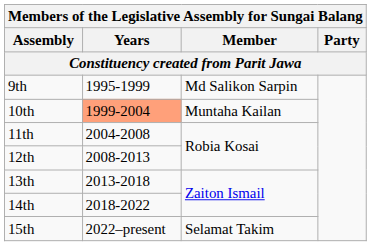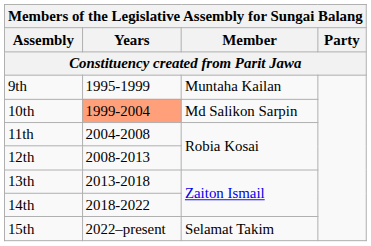9th | Member: Md Salikon Sarpin -> Muntaha Kailan
10th | Member: Muntaha Kailan -> Md Salikon Sarpin
